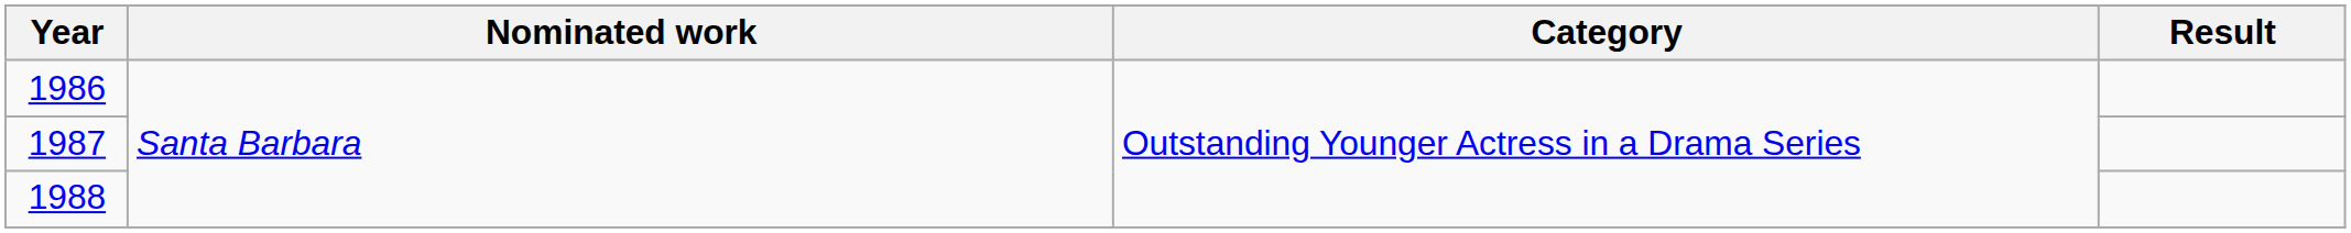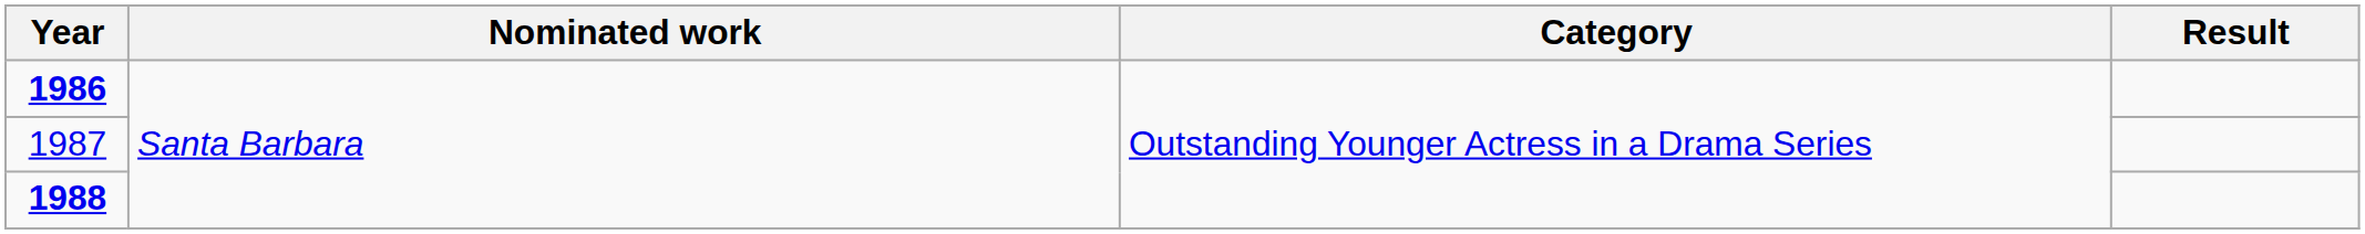1986 | Year: normal -> bold
1988 | Year: normal -> bold
